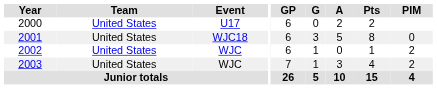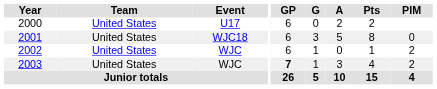2003 | GP: normal -> bold
